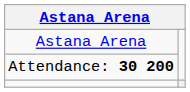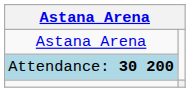Attendance: 30 200 | column 1: no background -> lightblue background
